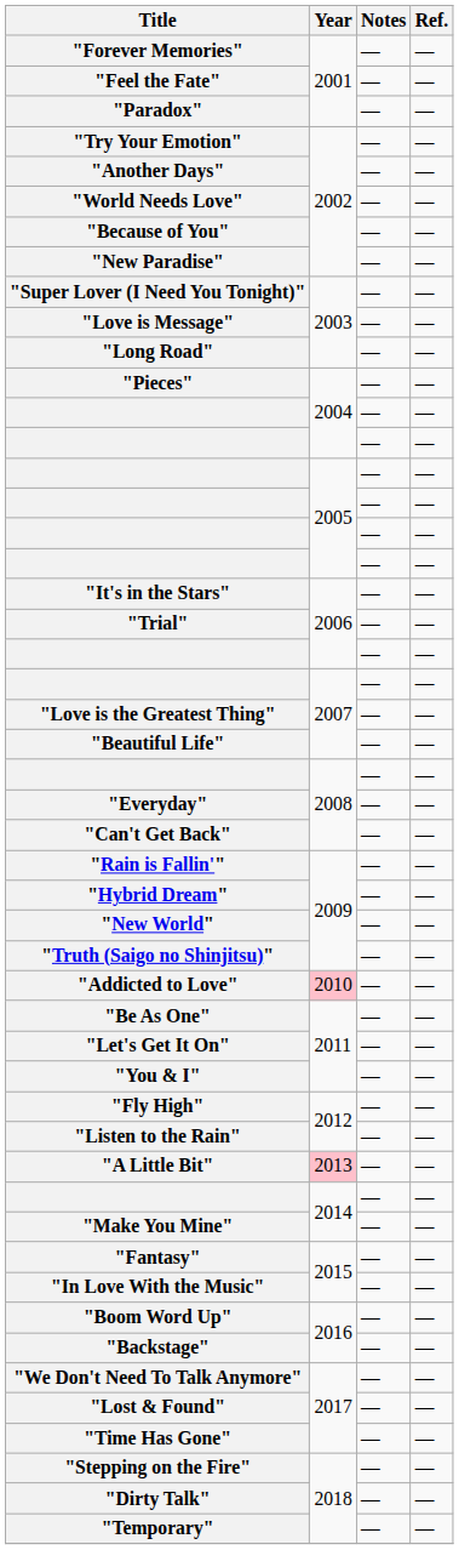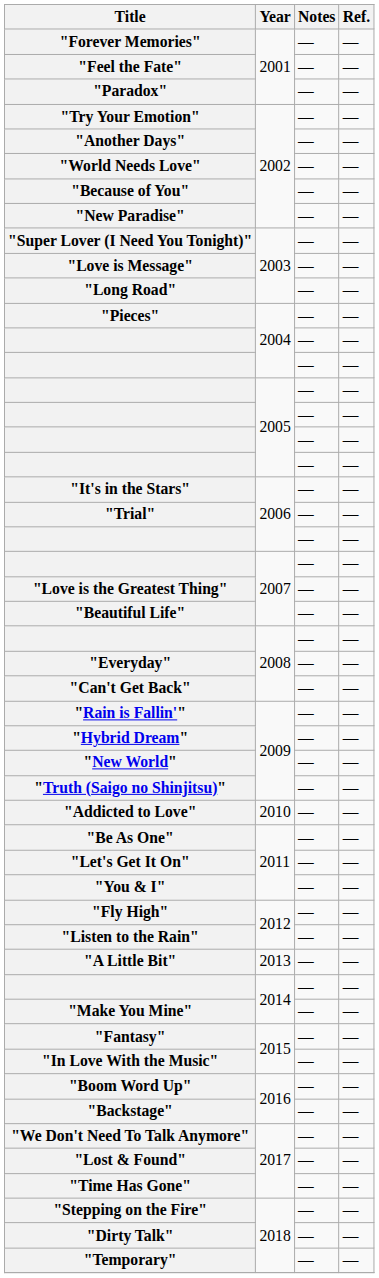"Addicted to Love" | Year: pink background -> no background
"A Little Bit" | Year: pink background -> no background
